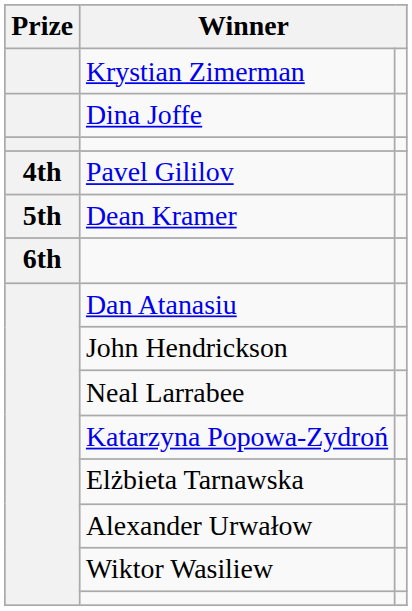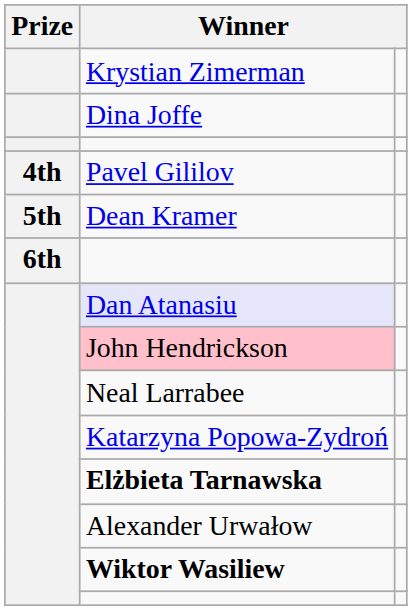Dan Atanasiu | column 2: no background -> lavender background
John Hendrickson | column 2: no background -> pink background
Elżbieta Tarnawska | column 2: normal -> bold
Wiktor Wasiliew | column 2: normal -> bold
